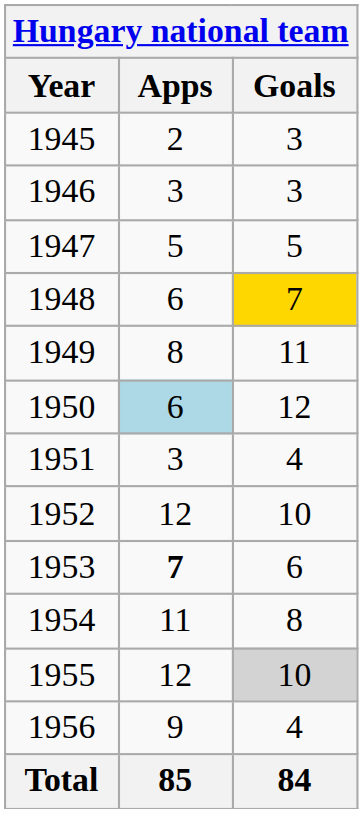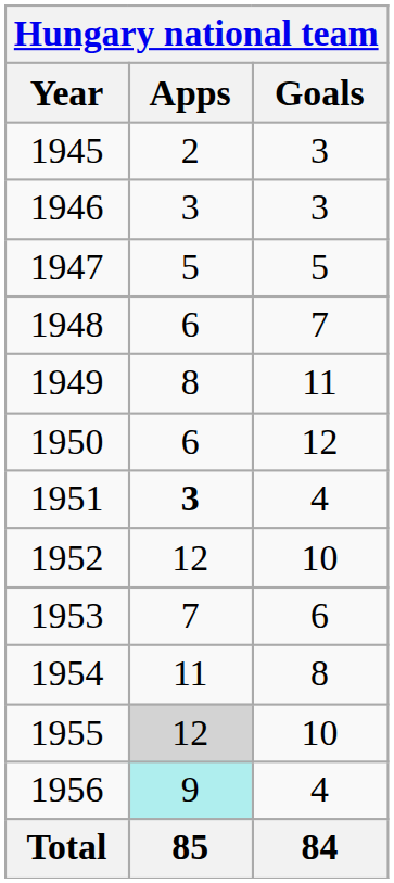1948 | Goals: gold background -> no background
1950 | Apps: lightblue background -> no background
1951 | Apps: normal -> bold
1953 | Apps: bold -> normal
1955 | Apps: no background -> lightgrey background
1955 | Goals: lightgrey background -> no background
1956 | Apps: no background -> paleturquoise background
